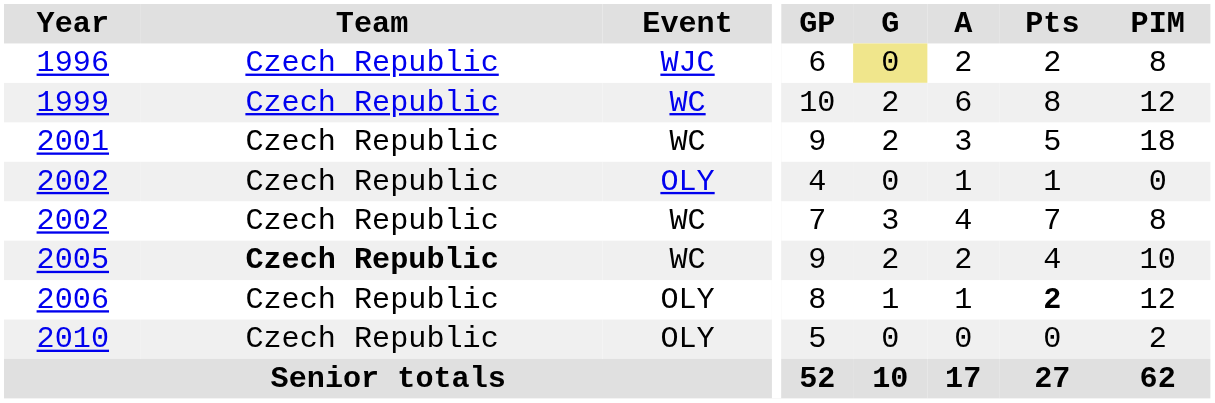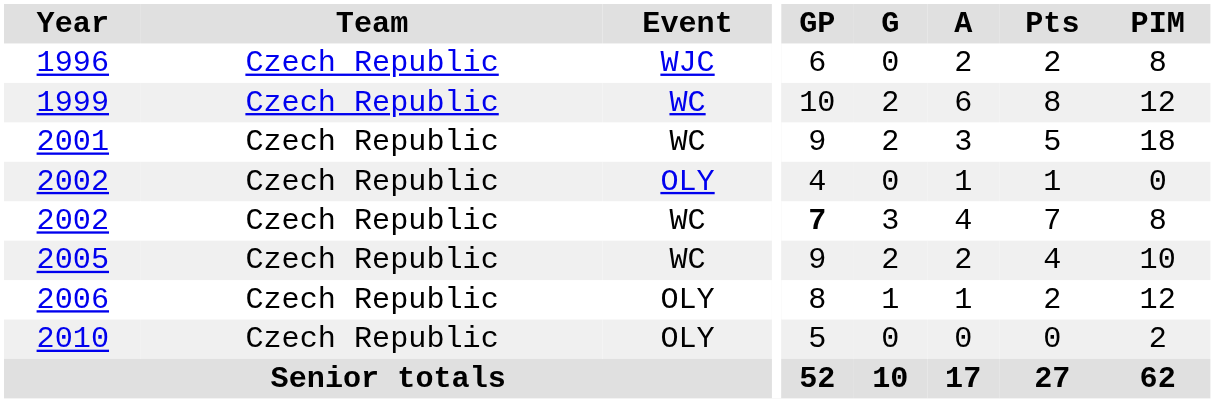1996 | G: khaki background -> no background
2002 / WC | GP: normal -> bold
2005 | Team: bold -> normal
2006 | Pts: bold -> normal
